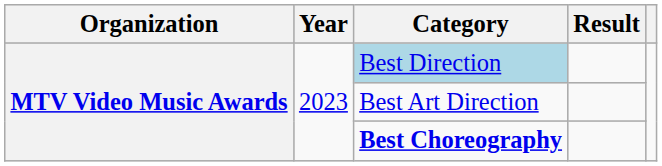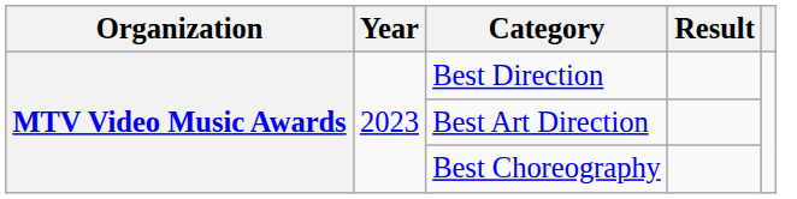Best Direction | Category: lightblue background -> no background
Best Choreography | Category: bold -> normal
